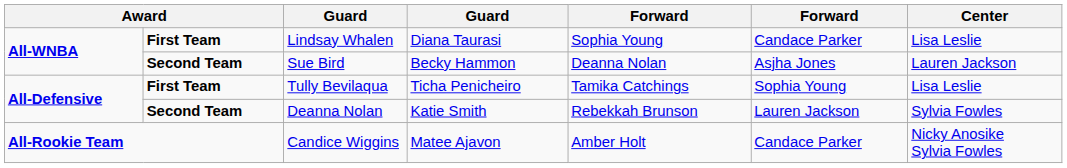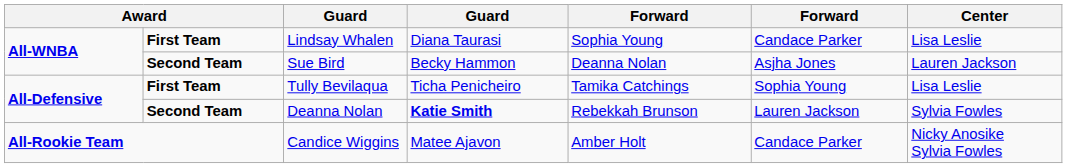row 5 | column 4: normal -> bold
